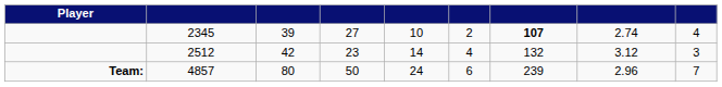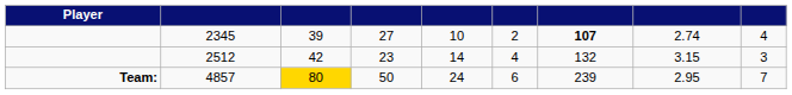2512 | column 8: 3.12 -> 3.15
4857 | column 3: no background -> gold background
4857 | column 8: 2.96 -> 2.95
